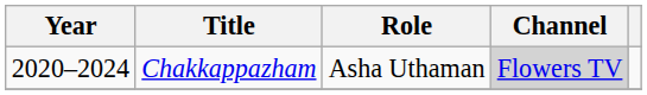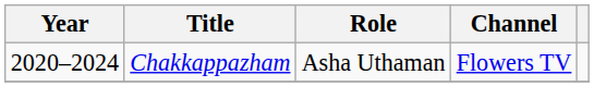Chakkappazham | Channel: lightgrey background -> no background
